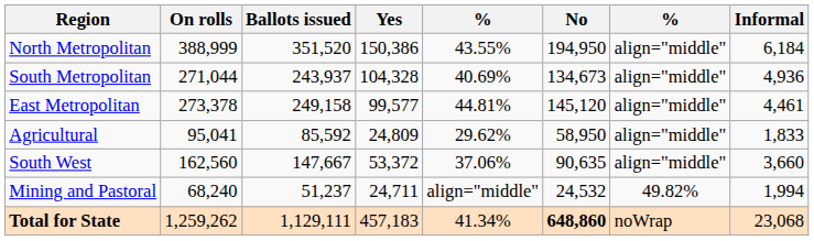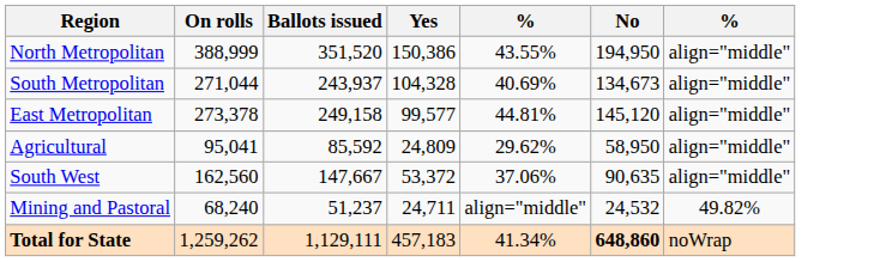- column: Informal | 6,184 | 4,936 | 4,461 | 1,833 | 3,660 | 1,994 | 23,068
